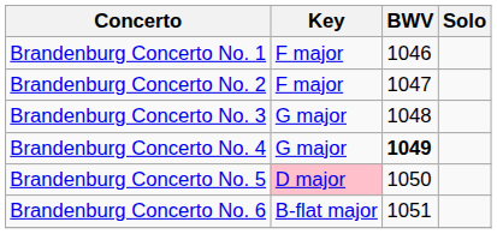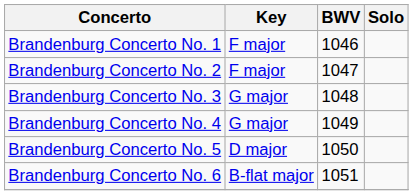Brandenburg Concerto No. 4 | BWV: bold -> normal
Brandenburg Concerto No. 5 | Key: pink background -> no background
